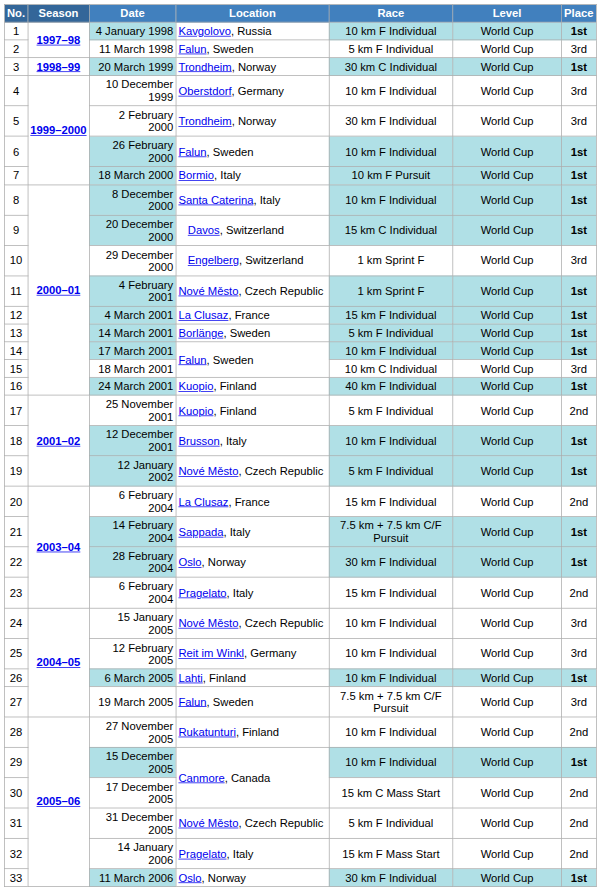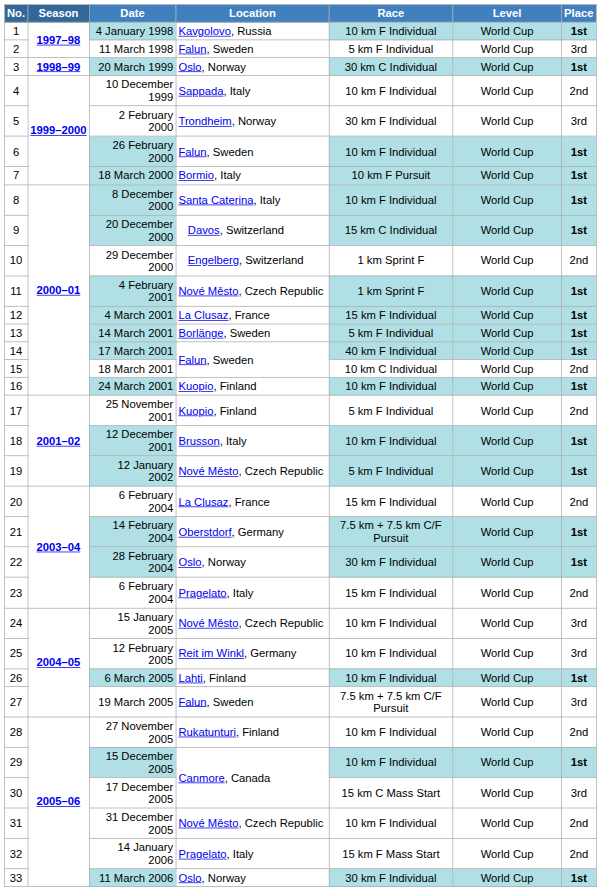20 March 1999 | Location: Trondheim, Norway -> Oslo, Norway
10 December 1999 | Location: Oberstdorf, Germany -> Sappada, Italy
10 December 1999 | Place: 3rd -> 2nd
29 December 2000 | Place: 3rd -> 2nd
17 March 2001 | Race: 10 km F Individual -> 40 km F Individual
18 March 2001 | Place: 3rd -> 2nd
24 March 2001 | Race: 40 km F Individual -> 10 km F Individual
14 February 2004 | Location: Sappada, Italy -> Oberstdorf, Germany
17 December 2005 | Place: 2nd -> 3rd
31 December 2005 | Race: 5 km F Individual -> 10 km F Individual
